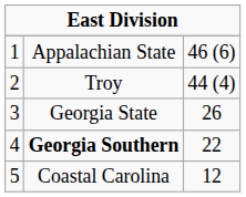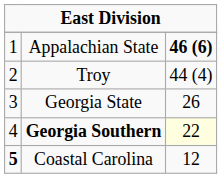Appalachian State | column 3: normal -> bold
Georgia Southern | column 3: no background -> lightyellow background
Coastal Carolina | column 1: normal -> bold
